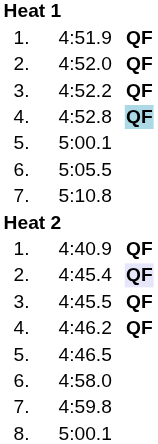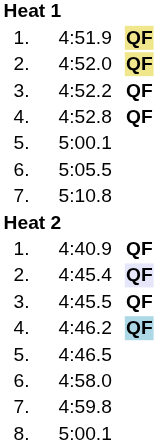4:51.9 | column 3: no background -> khaki background
4:52.0 | column 3: no background -> khaki background
4:52.8 | column 3: lightblue background -> no background
4:46.2 | column 3: no background -> lightblue background
